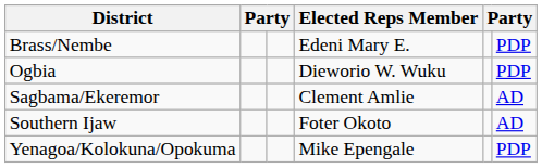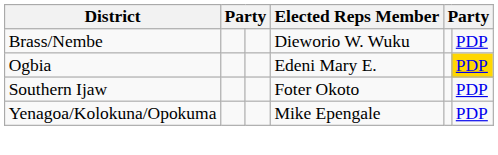Brass/Nembe | Elected Reps Member: Edeni Mary E. -> Dieworio W. Wuku
Ogbia | Elected Reps Member: Dieworio W. Wuku -> Edeni Mary E.
Ogbia | column 6: no background -> gold background
- row: Sagbama/Ekeremor | Clement Amlie | AD
Southern Ijaw | column 6: AD -> PDP
